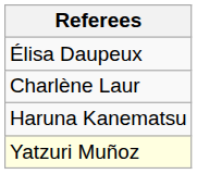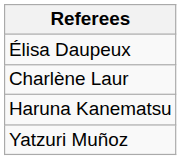row 5 | column 1: lightyellow background -> no background
